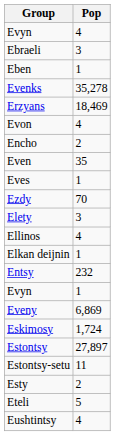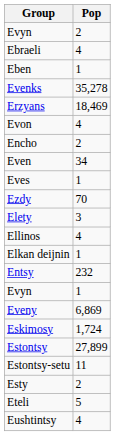row 2 | Pop: 4 -> 2
row 3 | Pop: 3 -> 4
row 9 | Pop: 35 -> 34
row 19 | Pop: 27,897 -> 27,899
